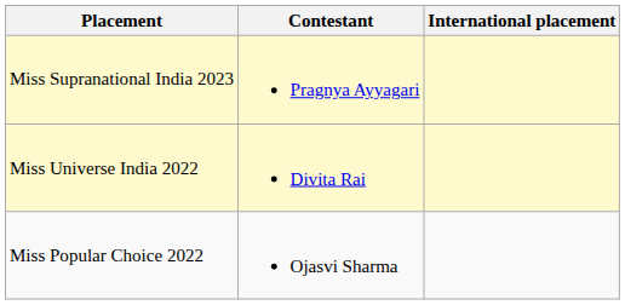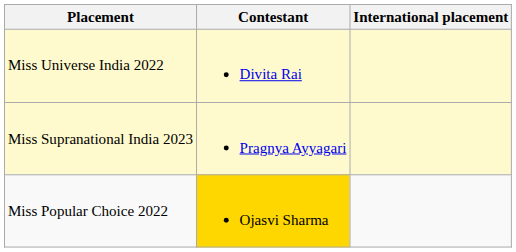rows swapped: Miss Universe India 2022 <-> Miss Supranational India 2023
Miss Popular Choice 2022 | Contestant: no background -> gold background
